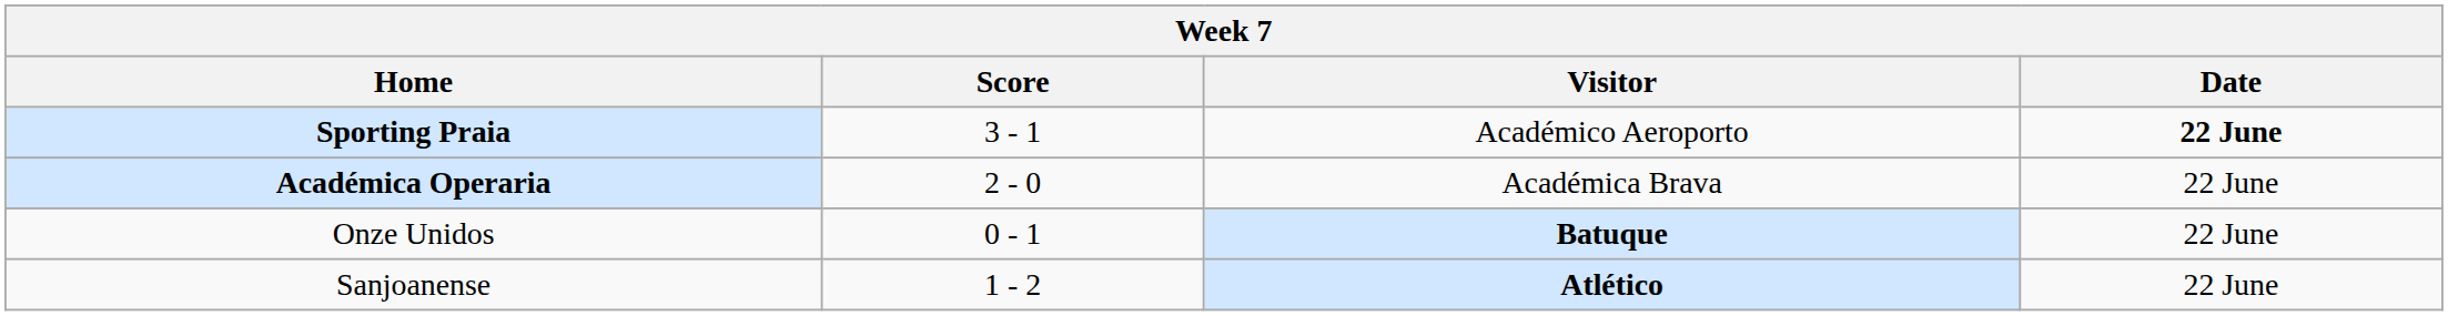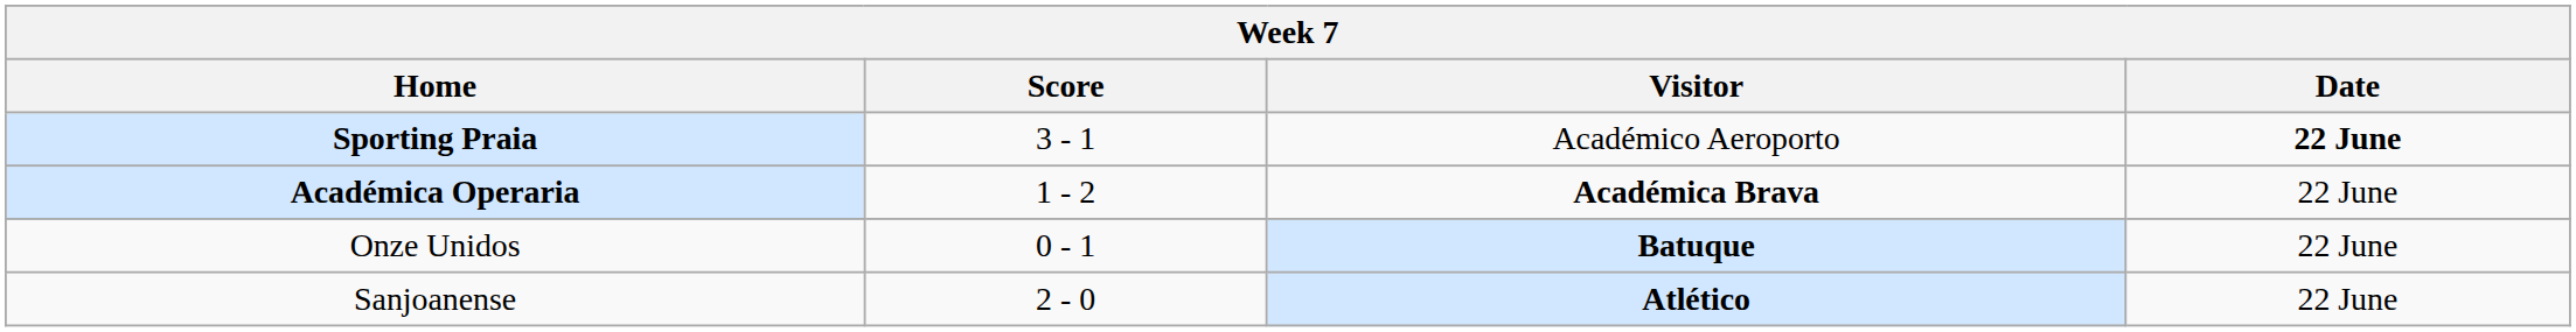Académica Operaria | Score: 2 - 0 -> 1 - 2
Académica Operaria | Visitor: normal -> bold
Sanjoanense | Score: 1 - 2 -> 2 - 0
